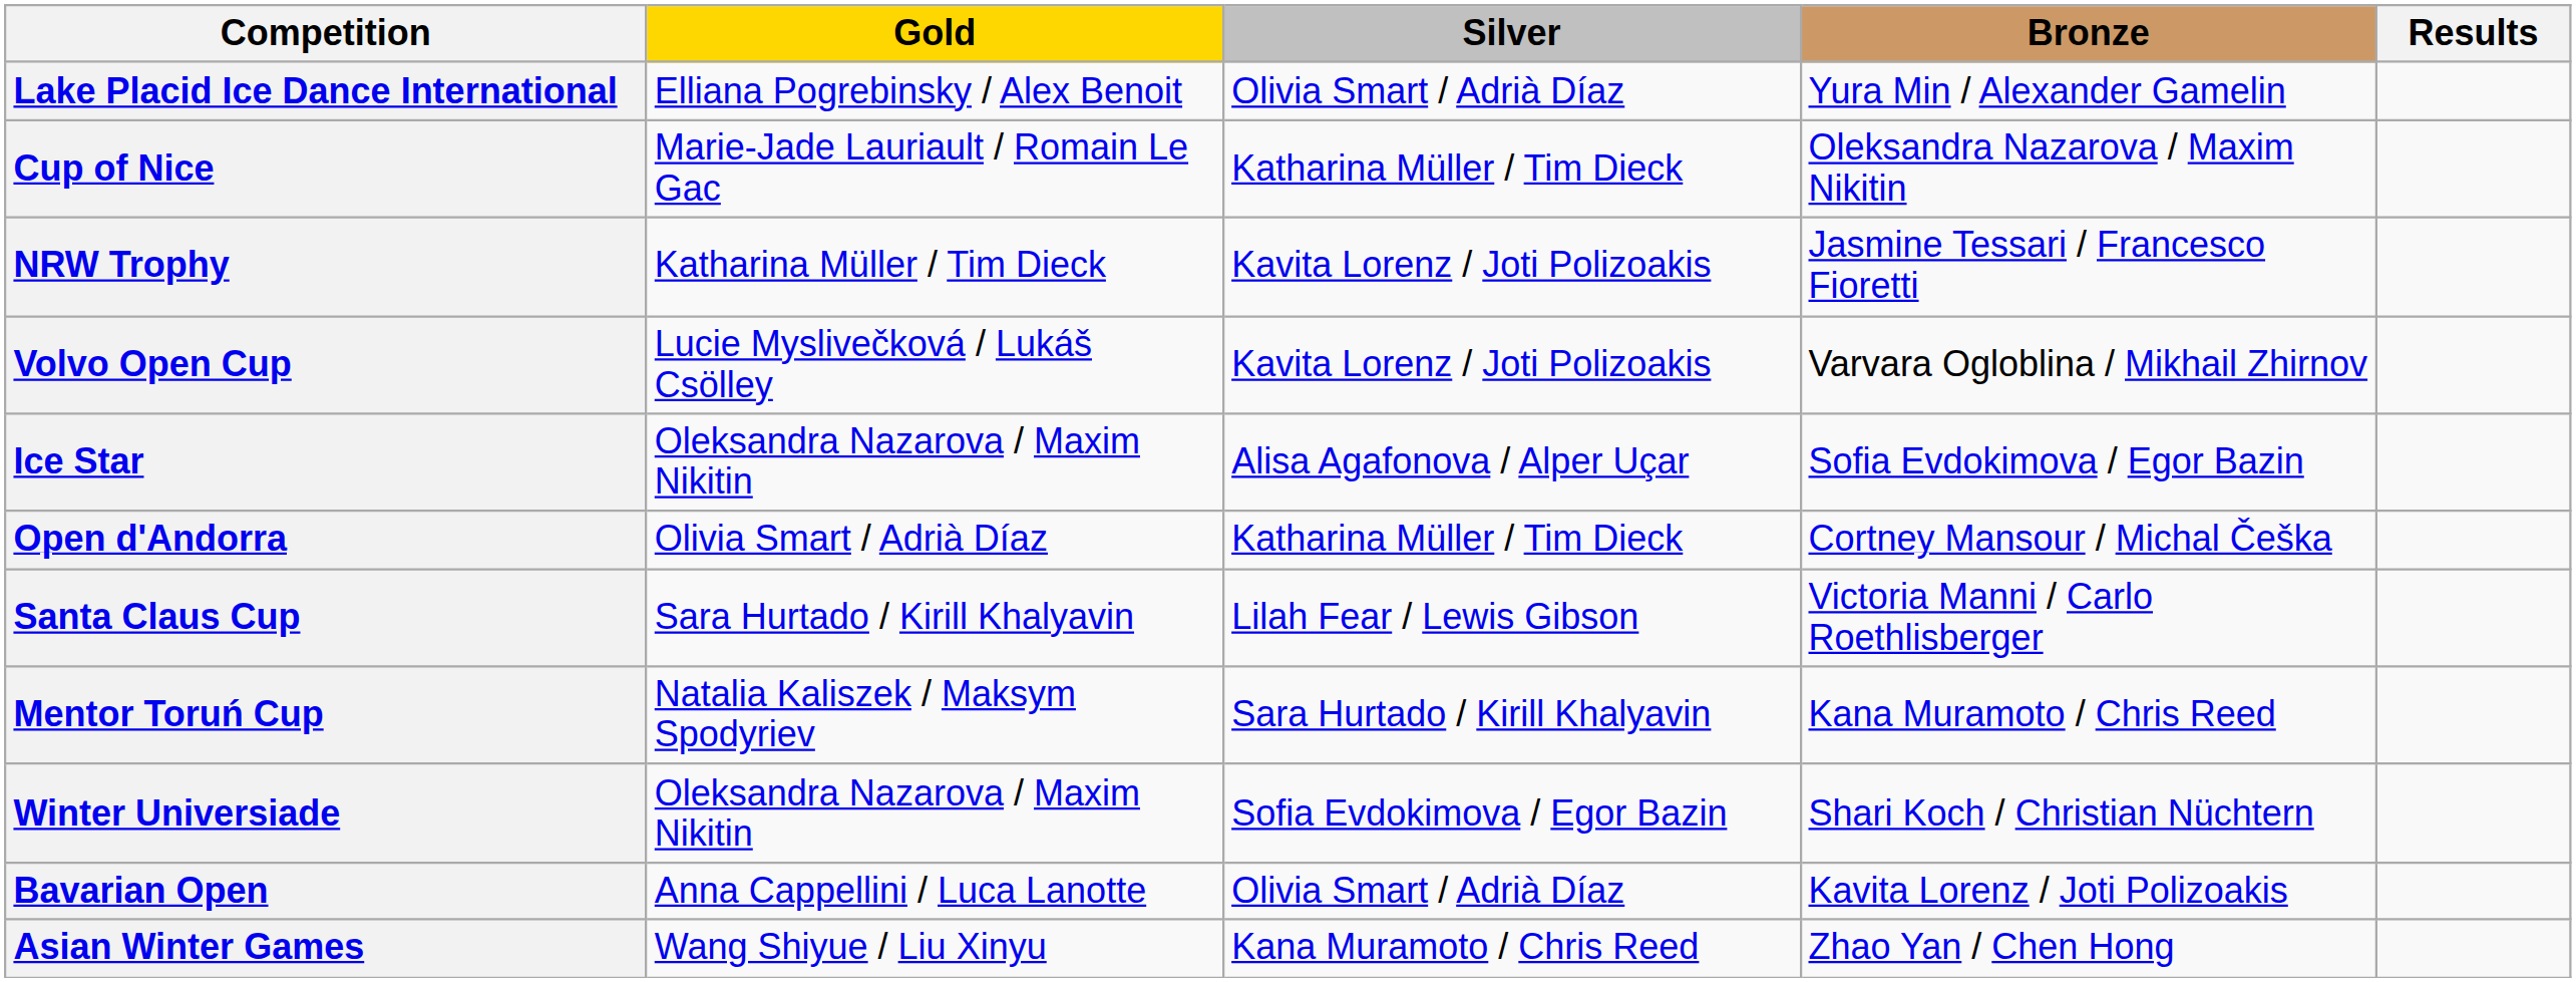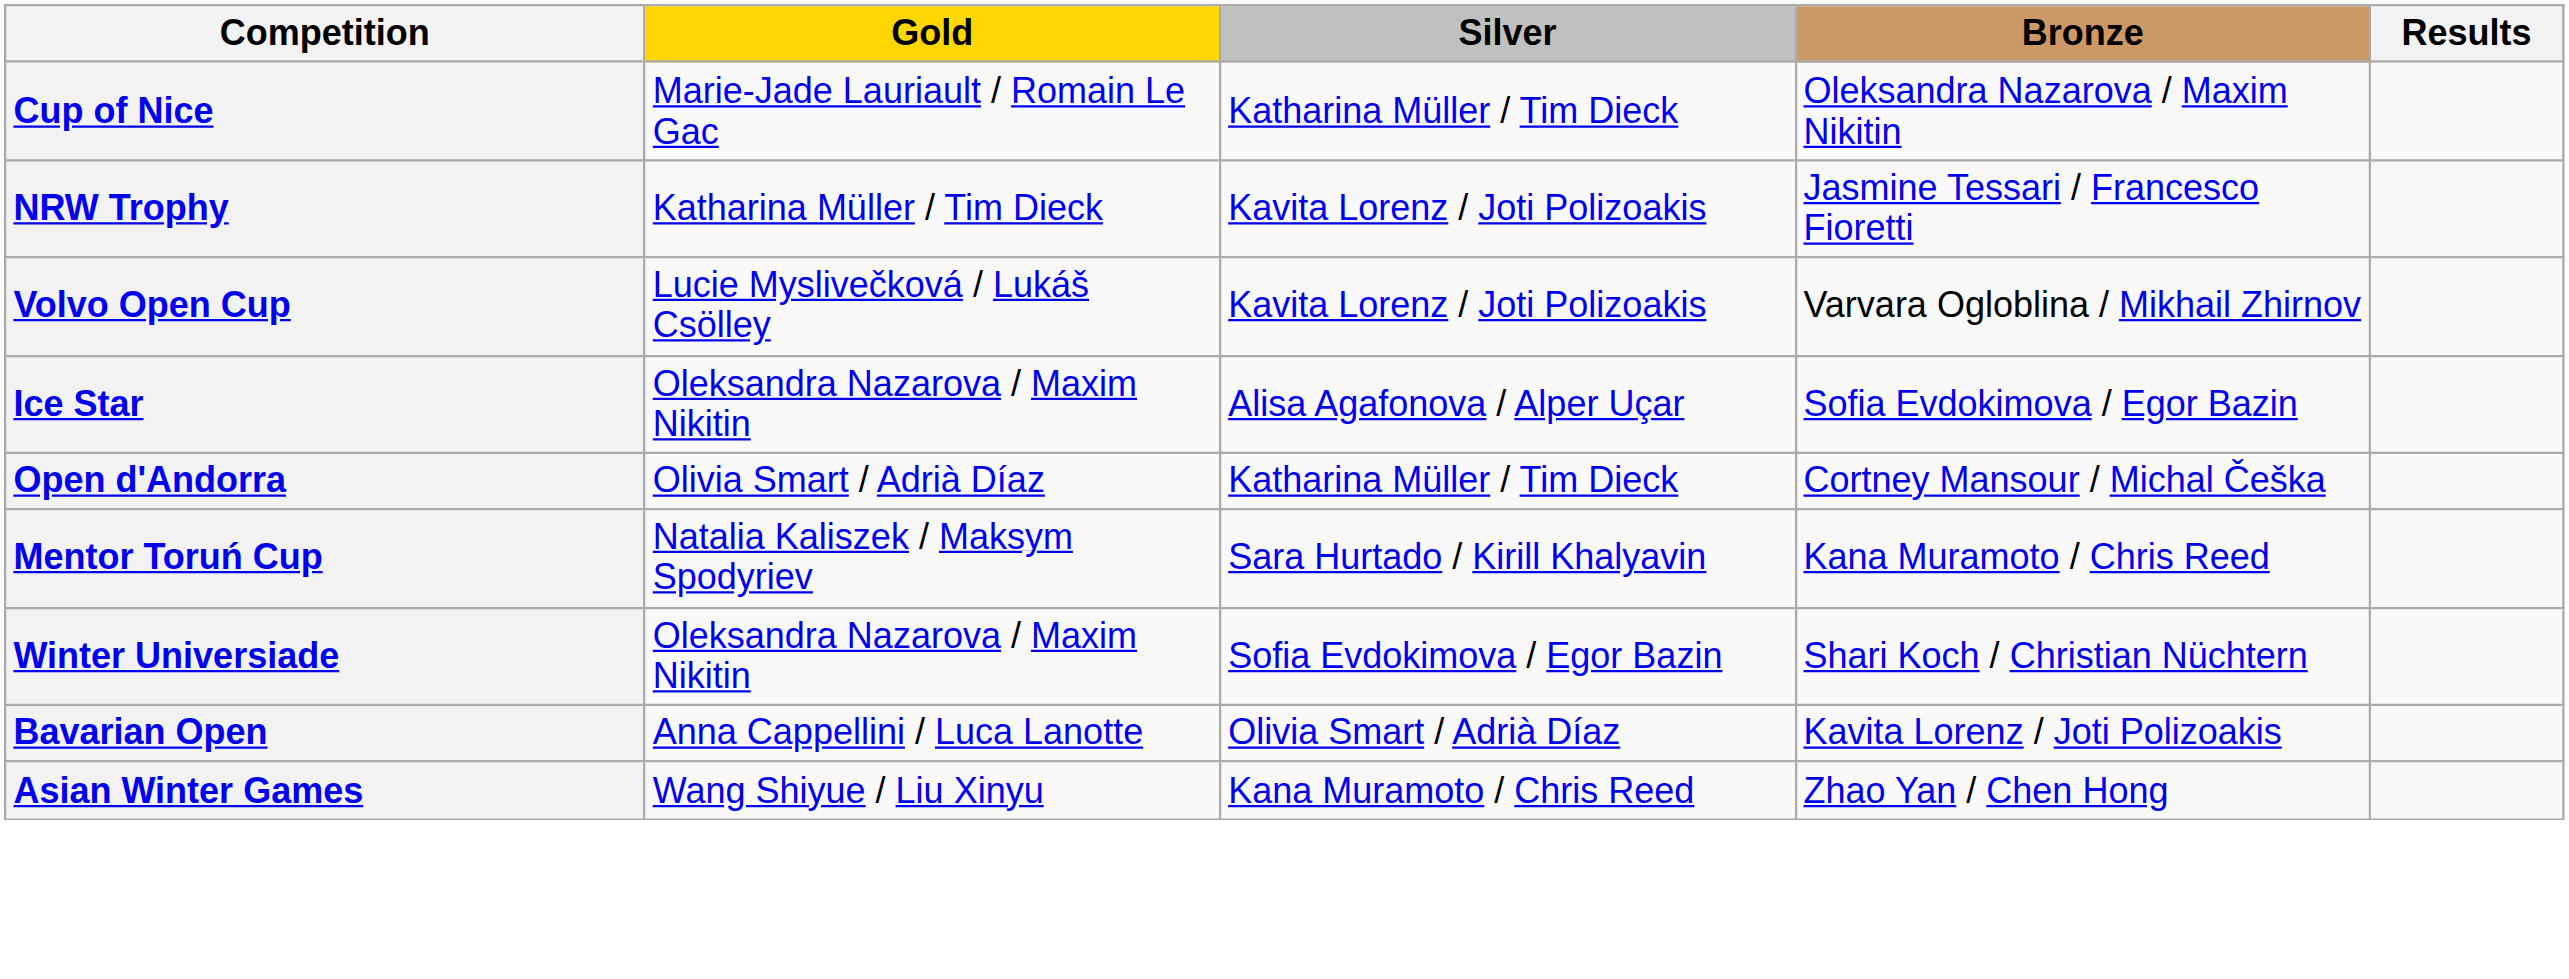- row: Lake Placid Ice Dance International | Elliana Pogrebinsky / Alex Benoit | Olivia Smart / Adrià Díaz | Yura Min / Alexander Gamelin
- row: Santa Claus Cup | Sara Hurtado / Kirill Khalyavin | Lilah Fear / Lewis Gibson | Victoria Manni / Carlo Roethlisberger
